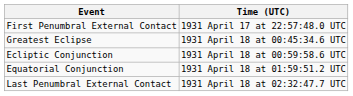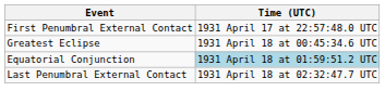- row: Ecliptic Conjunction | 1931 April 18 at 00:59:58.6 UTC
Equatorial Conjunction | Time (UTC): no background -> lightblue background
